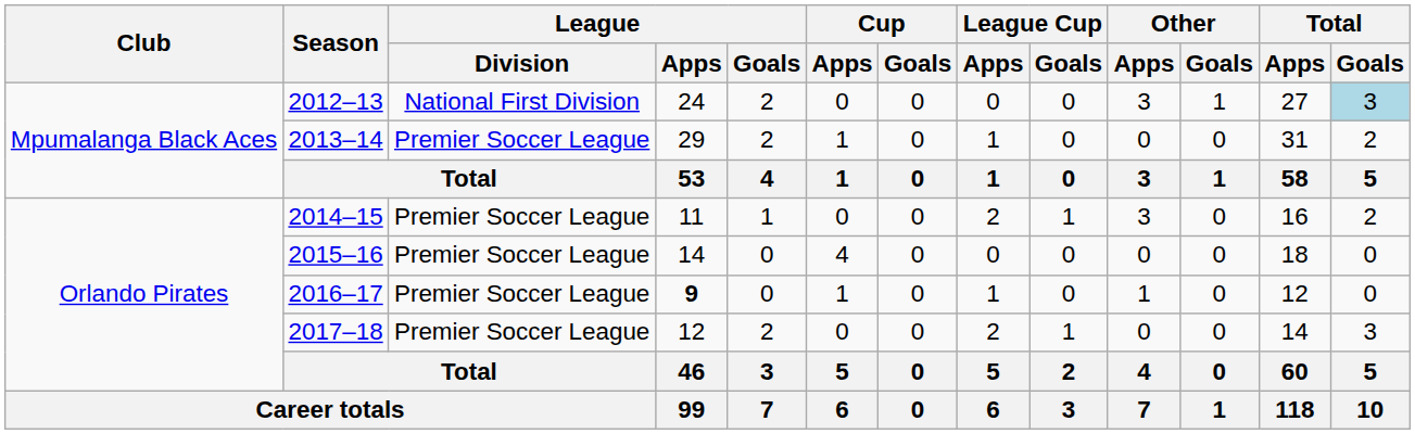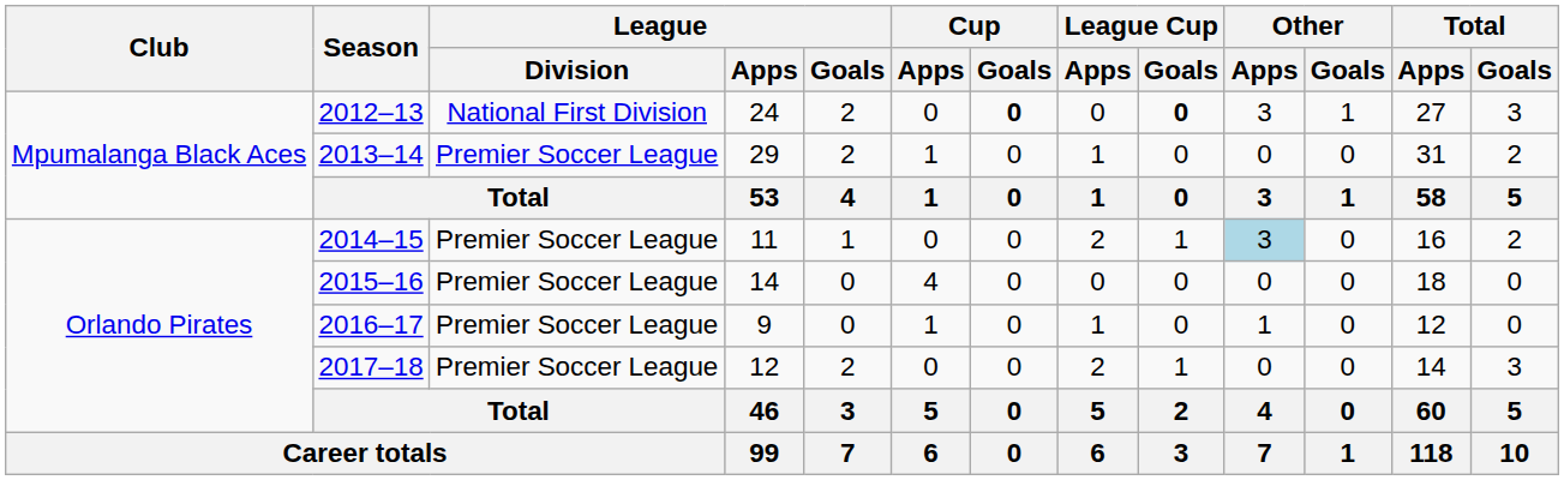2012–13 | Cup / Goals: normal -> bold
2012–13 | League Cup / Goals: normal -> bold
2012–13 | Total / Goals: lightblue background -> no background
2014–15 | Other / Apps: no background -> lightblue background
2016–17 | League / Apps: bold -> normal
